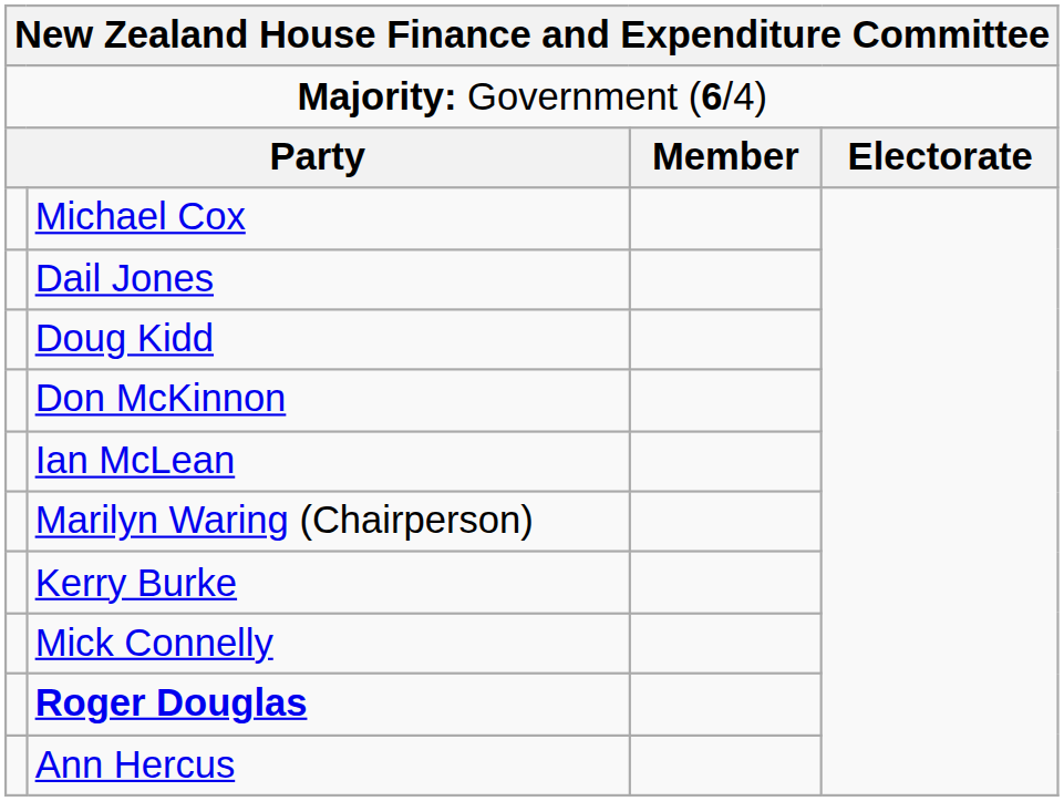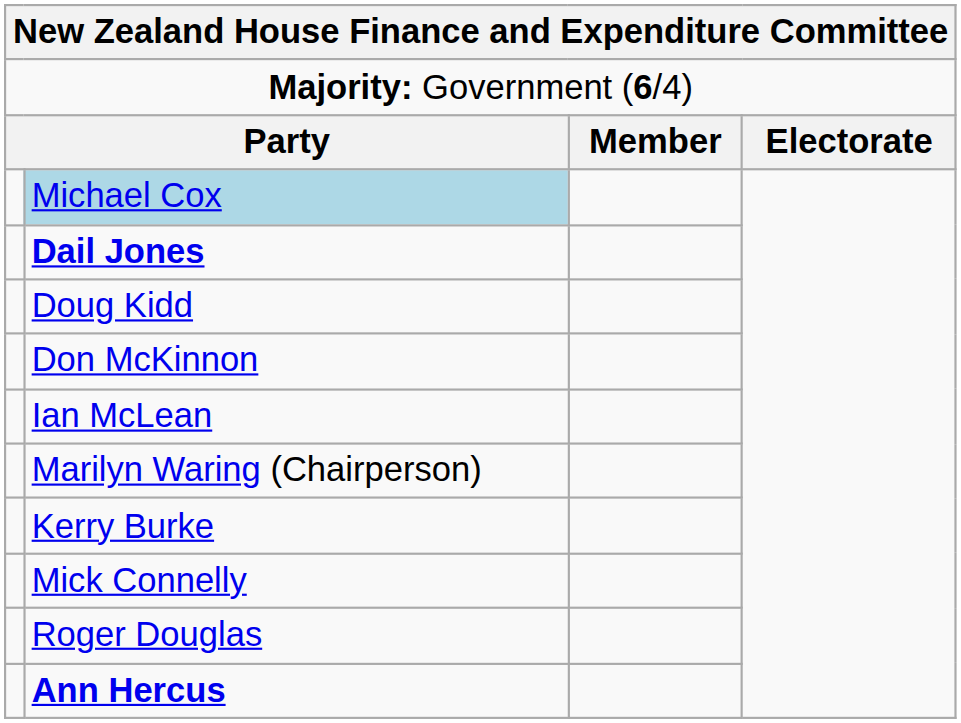Michael Cox | column 2: no background -> lightblue background
Dail Jones | column 2: normal -> bold
Roger Douglas | column 2: bold -> normal
Ann Hercus | column 2: normal -> bold
